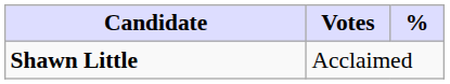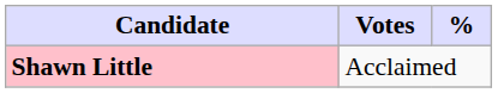Shawn Little | Candidate: no background -> pink background
